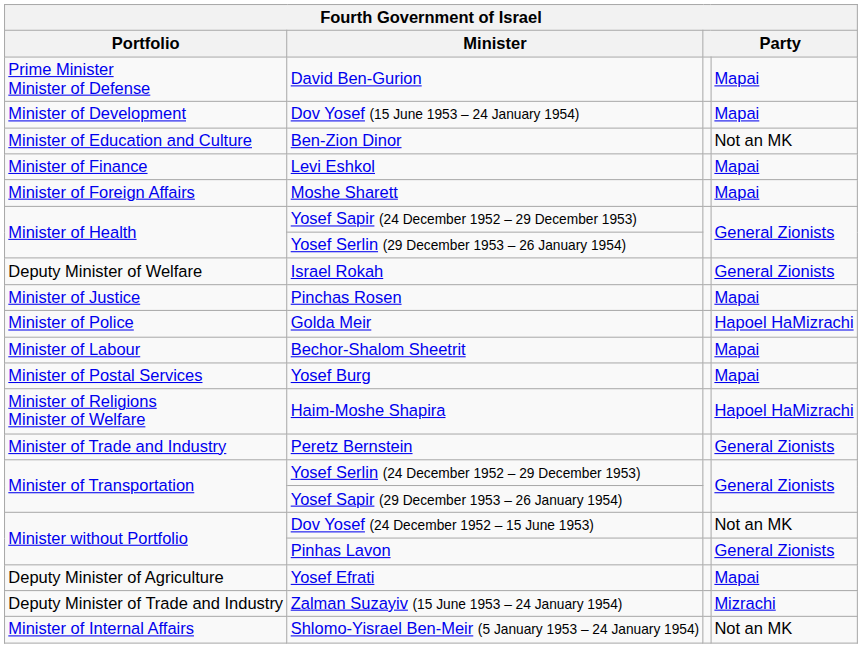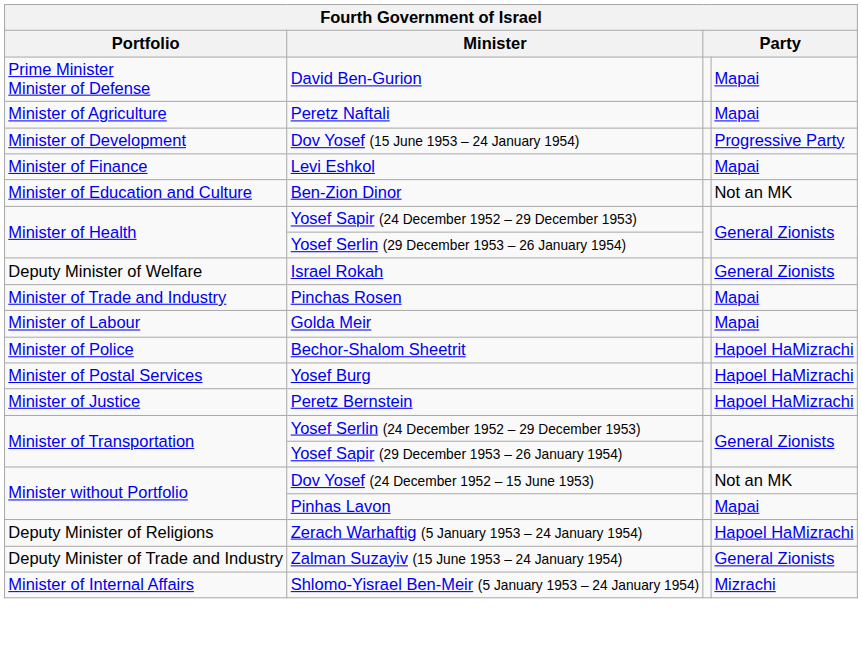+ row: Minister of Agriculture | Peretz Naftali | Mapai
Dov Yosef (15 June 1953 – 24 January 1954) | column 4: Mapai -> Progressive Party
rows swapped: Ben-Zion Dinor <-> Levi Eshkol
- row: Minister of Foreign Affairs | Moshe Sharett | Mapai
Pinchas Rosen | Portfolio: Minister of Justice -> Minister of Trade and Industry
Golda Meir | Portfolio: Minister of Police -> Minister of Labour
Golda Meir | column 4: Hapoel HaMizrachi -> Mapai
Bechor-Shalom Sheetrit | Portfolio: Minister of Labour -> Minister of Police
Bechor-Shalom Sheetrit | column 4: Mapai -> Hapoel HaMizrachi
Yosef Burg | column 4: Mapai -> Hapoel HaMizrachi
- row: Minister of Religions Minister of Welfare | Haim-Moshe Shapira | Hapoel HaMizrachi
Peretz Bernstein | Portfolio: Minister of Trade and Industry -> Minister of Justice
Peretz Bernstein | column 4: General Zionists -> Hapoel HaMizrachi
Pinhas Lavon | column 4: General Zionists -> Mapai
- row: Deputy Minister of Agriculture | Yosef Efrati | Mapai
+ row: Deputy Minister of Religions | Zerach Warhaftig (5 January 1953 – 24 January 1954) | Hapoel HaMizrachi
Zalman Suzayiv (15 June 1953 – 24 January 1954) | column 4: Mizrachi -> General Zionists
Shlomo-Yisrael Ben-Meir (5 January 1953 – 24 January 1954) | column 4: Not an MK -> Mizrachi
